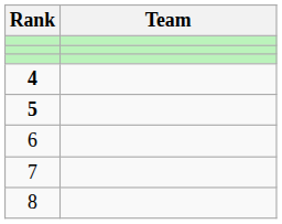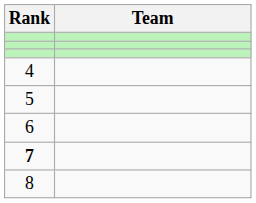row 5 | Rank: bold -> normal
row 6 | Rank: bold -> normal
row 8 | Rank: normal -> bold
